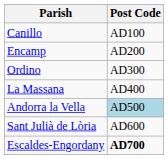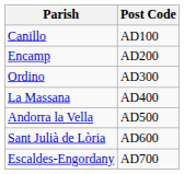Andorra la Vella | Post Code: lightblue background -> no background
Escaldes-Engordany | Post Code: bold -> normal
